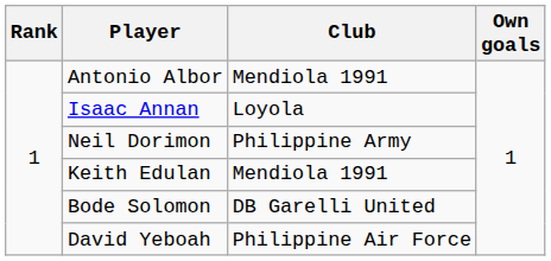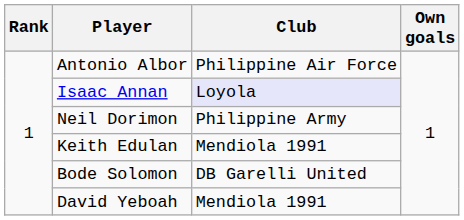Antonio Albor | Club: Mendiola 1991 -> Philippine Air Force
Isaac Annan | Club: no background -> lavender background
David Yeboah | Club: Philippine Air Force -> Mendiola 1991
